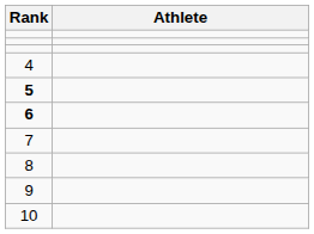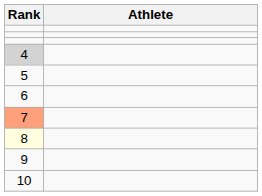row 5 | Rank: no background -> lightgrey background
row 6 | Rank: bold -> normal
row 7 | Rank: bold -> normal
row 8 | Rank: no background -> lightsalmon background
row 9 | Rank: no background -> lightyellow background
